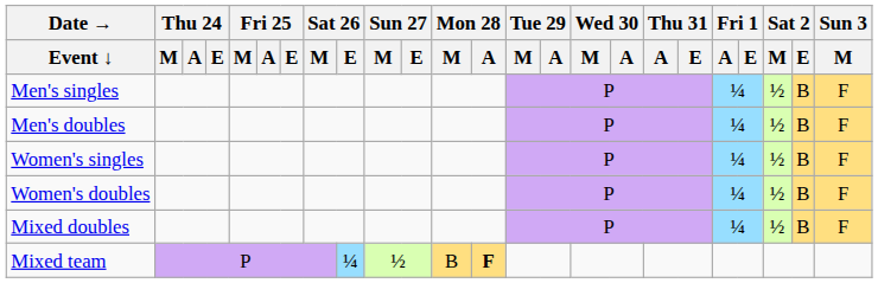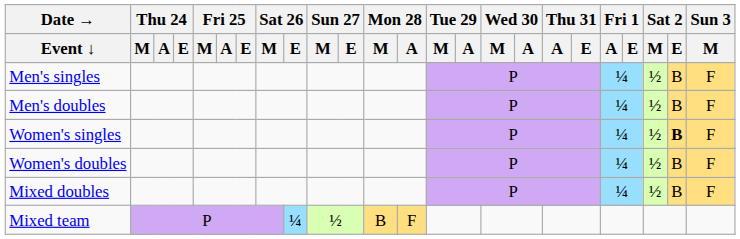Women's singles | Sat 2 / E: normal -> bold
Mixed team | Mon 28 / A: bold -> normal
